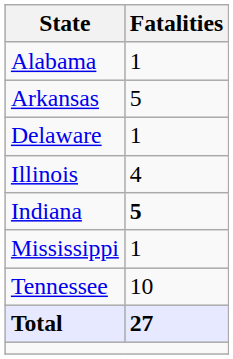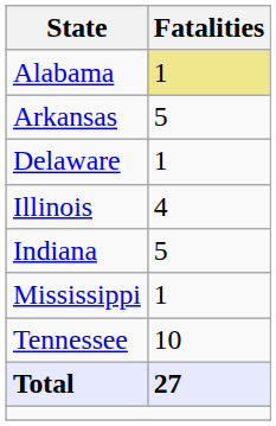Alabama | Fatalities: no background -> khaki background
Indiana | Fatalities: bold -> normal
